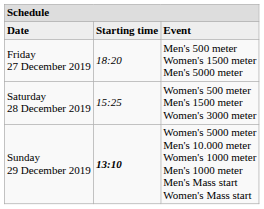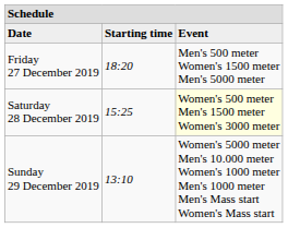Saturday 28 December 2019 | column 3: no background -> lightyellow background
Sunday 29 December 2019 | column 2: bold -> normal
